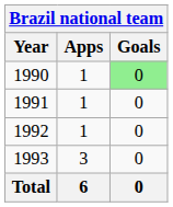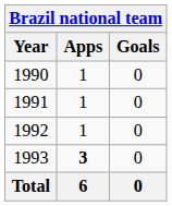1990 | Goals: lightgreen background -> no background
1993 | Apps: normal -> bold
